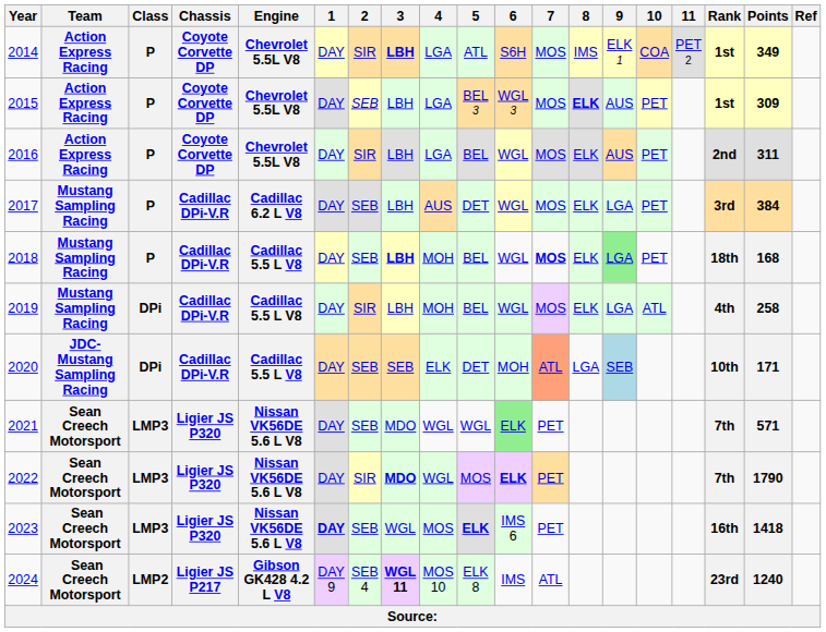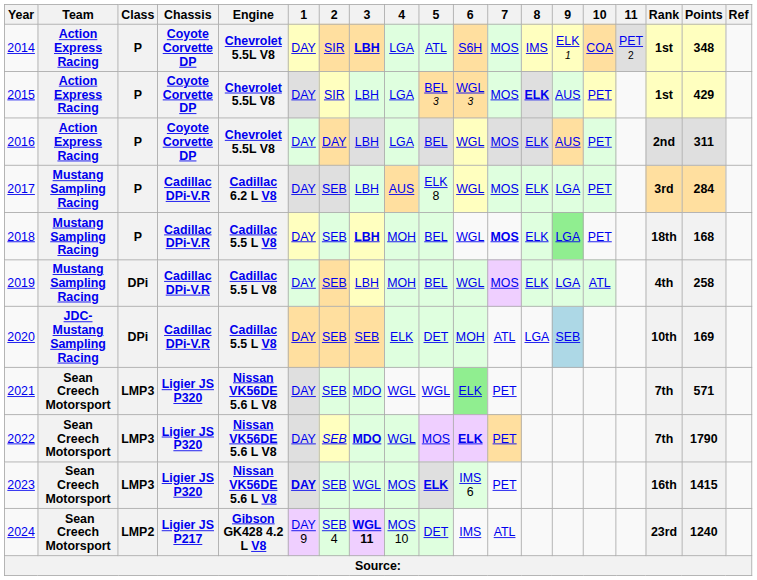2014 | Points: 349 -> 348
2015 | 2: SEB -> SIR
2015 | Points: 309 -> 429
2016 | 2: SIR -> DAY
2017 | 5: DET -> ELK 8
2017 | Points: 384 -> 284
2019 | 2: SIR -> SEB
2020 | 7: lightsalmon background -> no background
2020 | Points: 171 -> 169
2022 | 2: SIR -> SEB
2023 | Points: 1418 -> 1415
2024 | 5: ELK 8 -> DET
